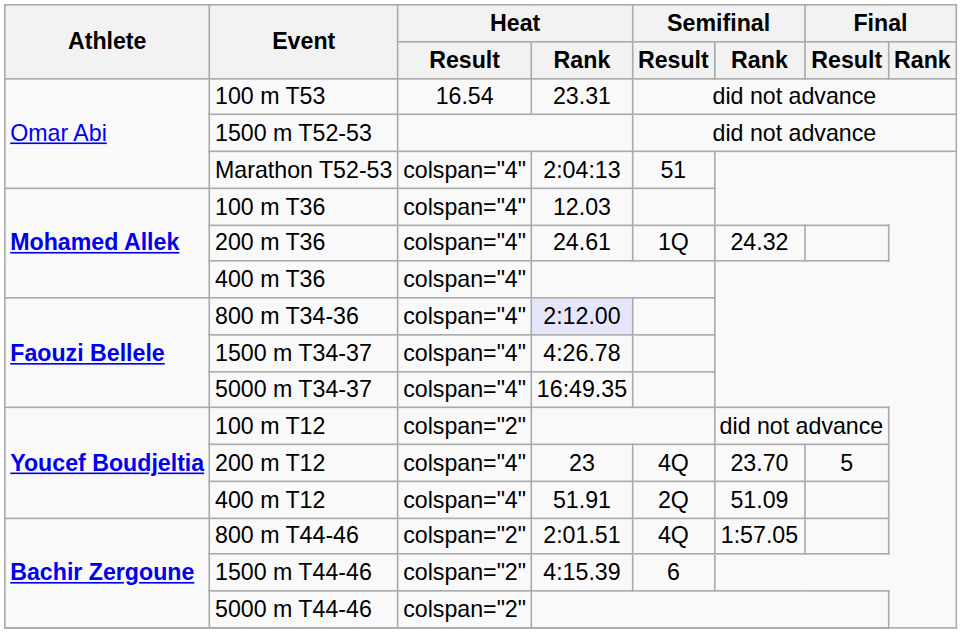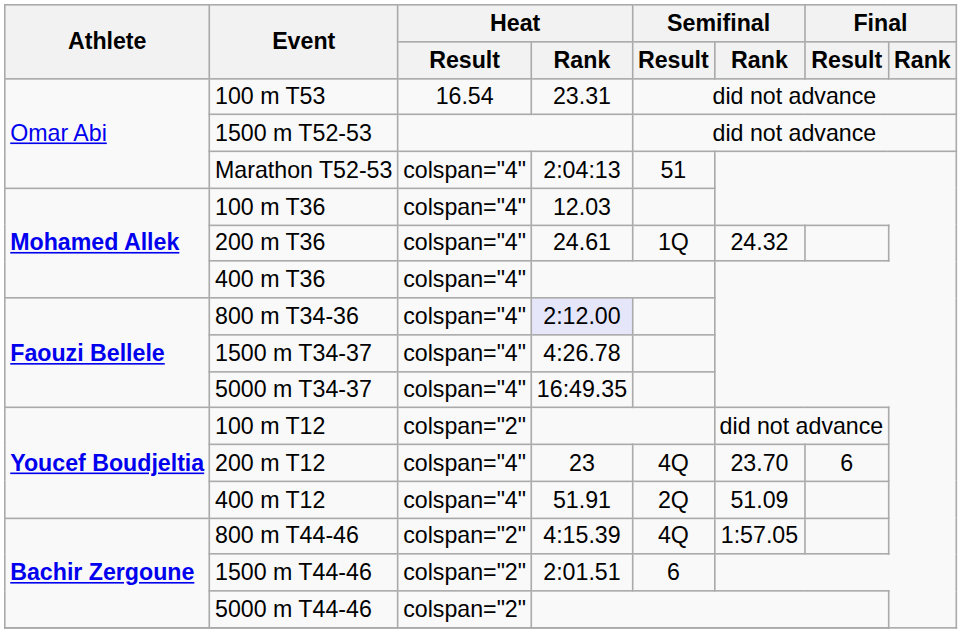200 m T12 | Final / Result: 5 -> 6
800 m T44-46 | Heat / Rank: 2:01.51 -> 4:15.39
1500 m T44-46 | Heat / Rank: 4:15.39 -> 2:01.51
